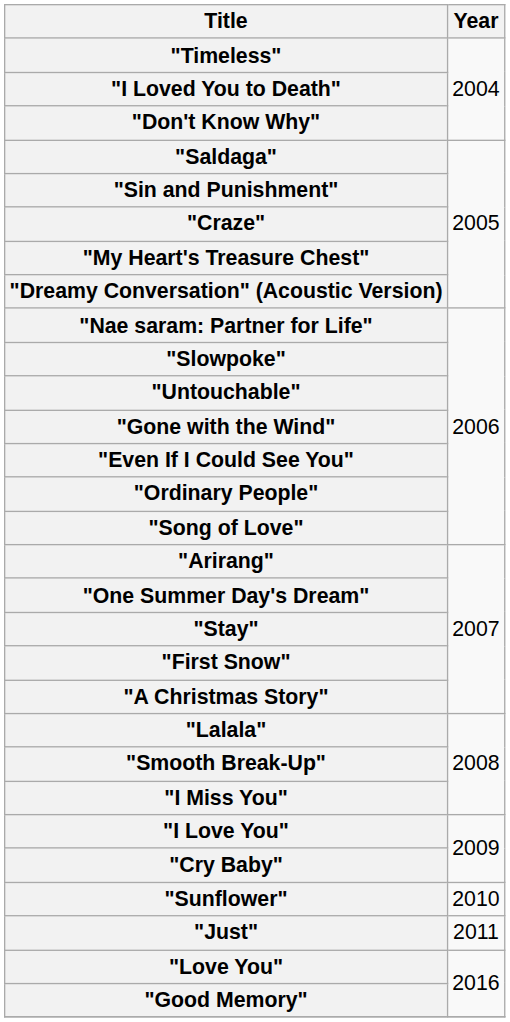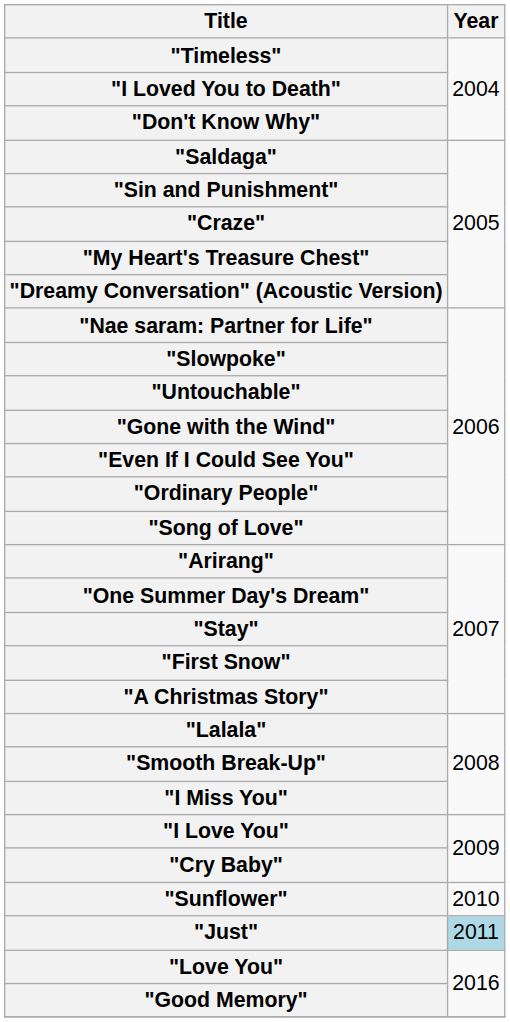"Just" | Year: no background -> lightblue background
